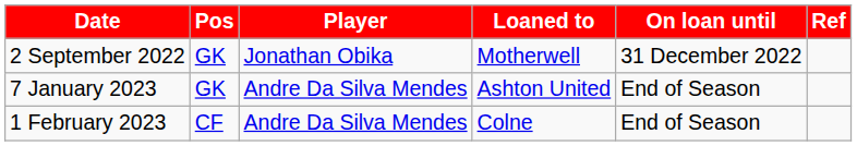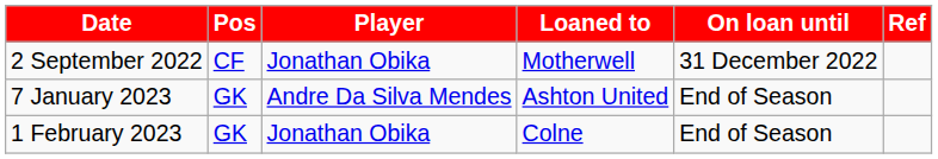2 September 2022 | Pos: GK -> CF
1 February 2023 | Pos: CF -> GK
1 February 2023 | Player: Andre Da Silva Mendes -> Jonathan Obika
